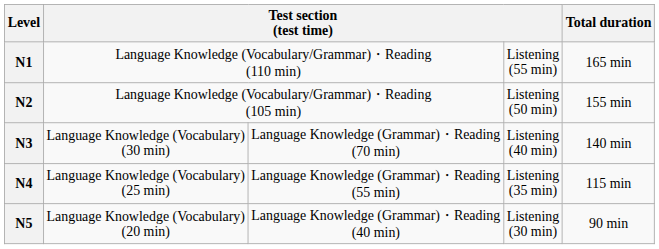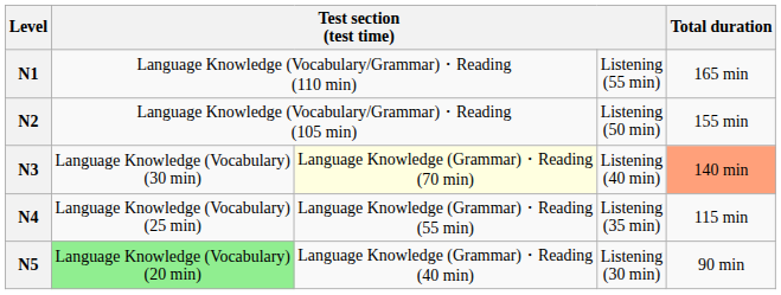N3 | column 3: no background -> lightyellow background
N3 | Total duration: no background -> lightsalmon background
N5 | column 2: no background -> lightgreen background
